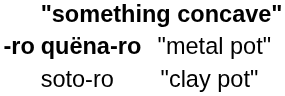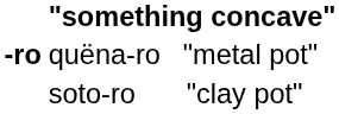quëna-ro | column 2: bold -> normal
